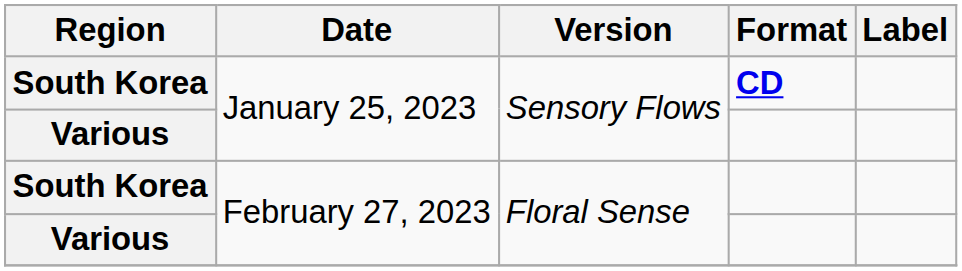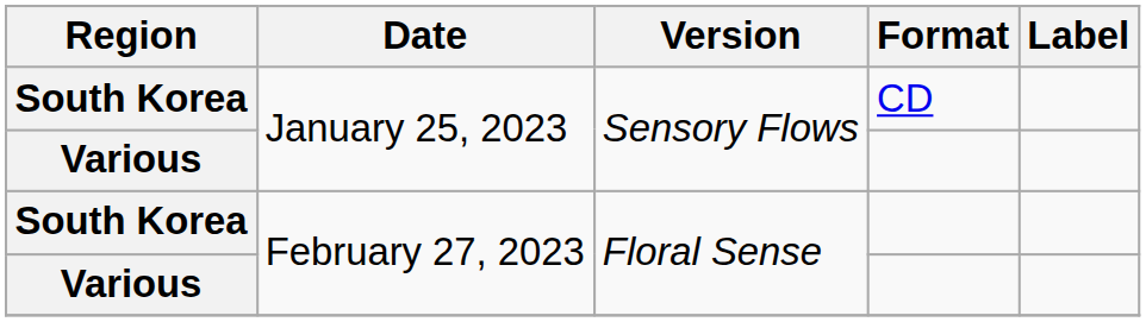South Korea / January 25, 2023 | Format: bold -> normal
